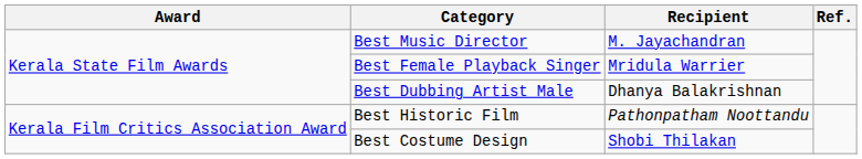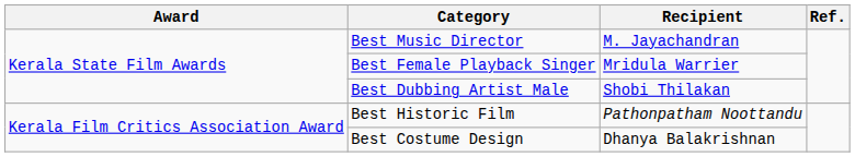Best Dubbing Artist Male | Recipient: Dhanya Balakrishnan -> Shobi Thilakan
Best Costume Design | Recipient: Shobi Thilakan -> Dhanya Balakrishnan
